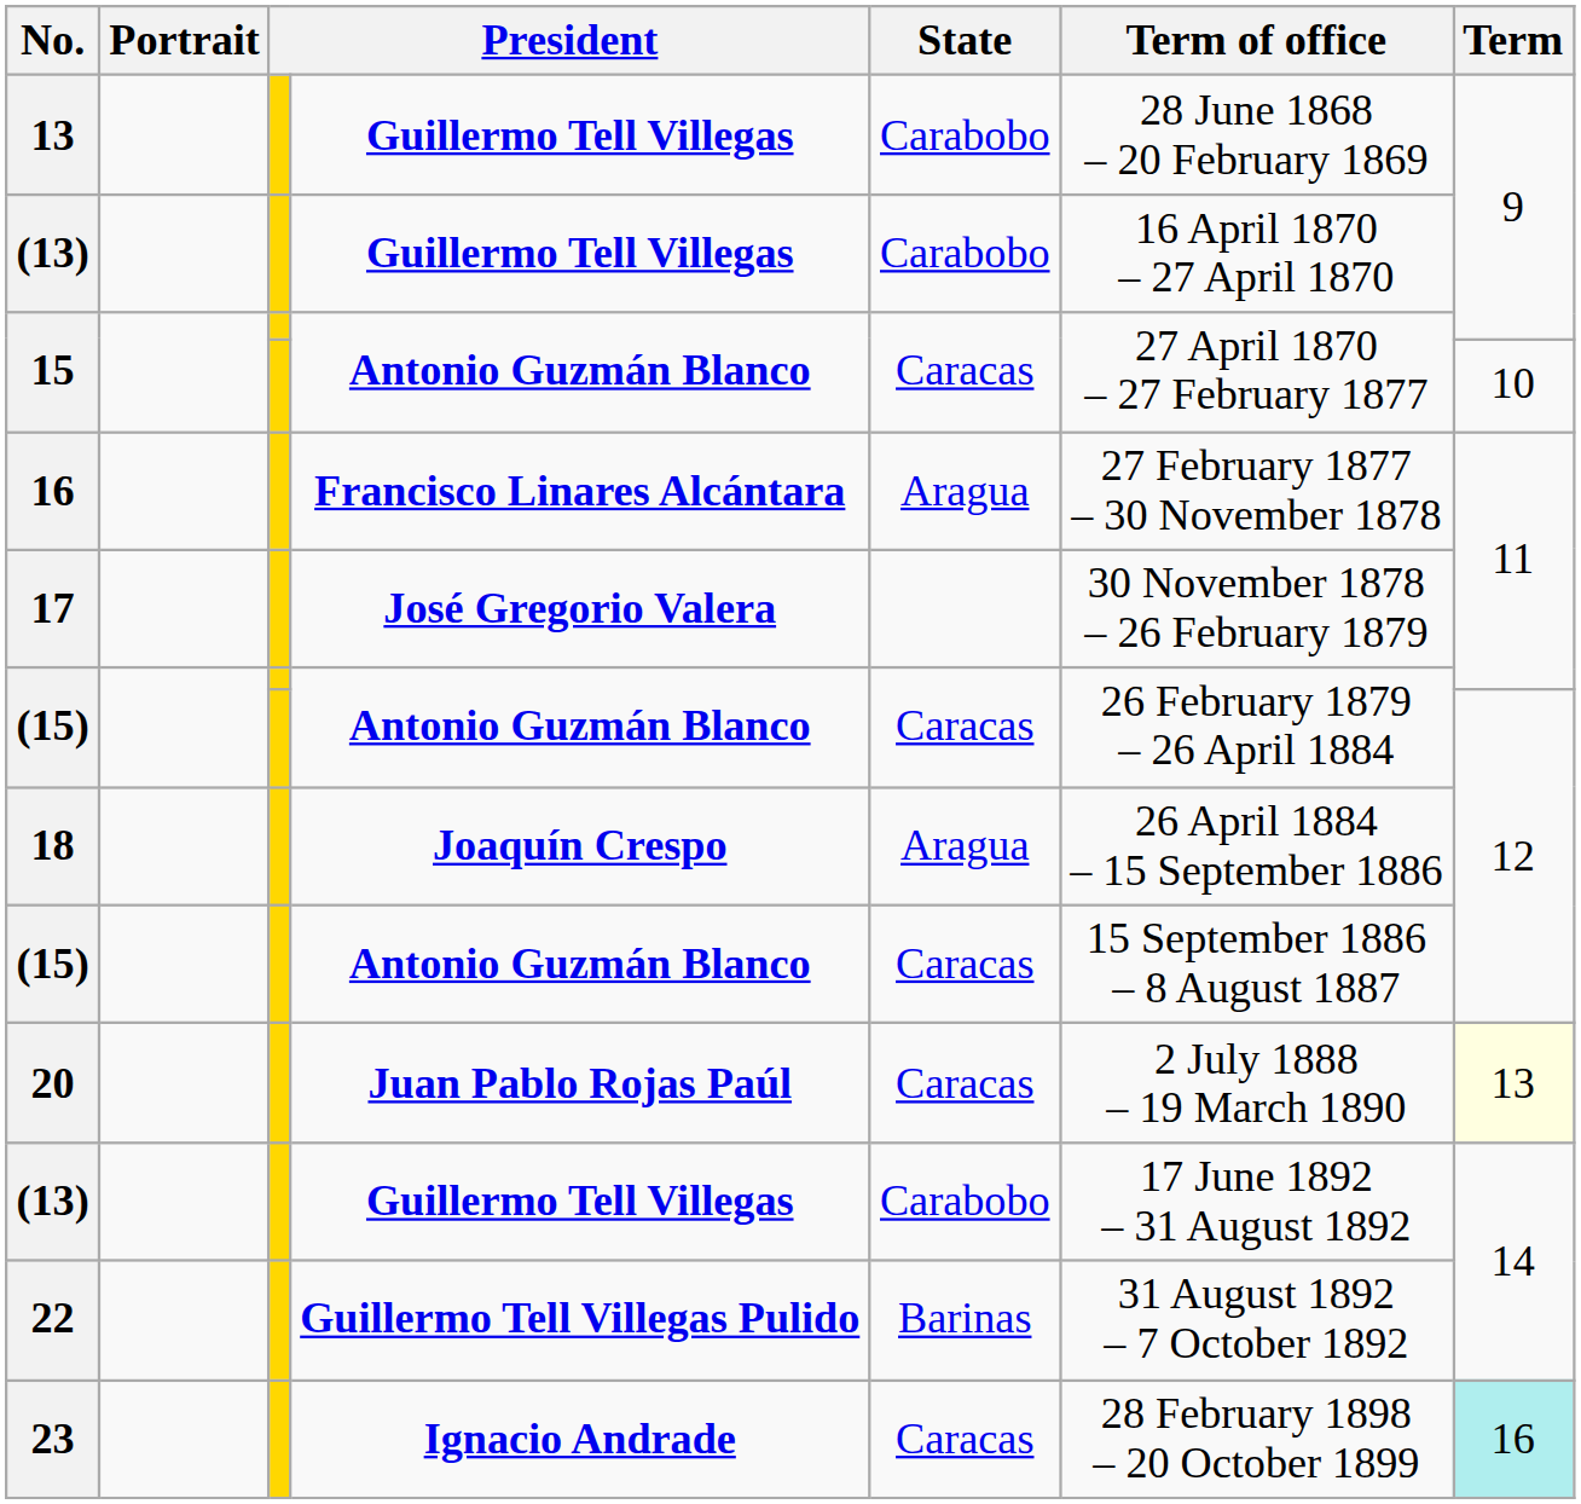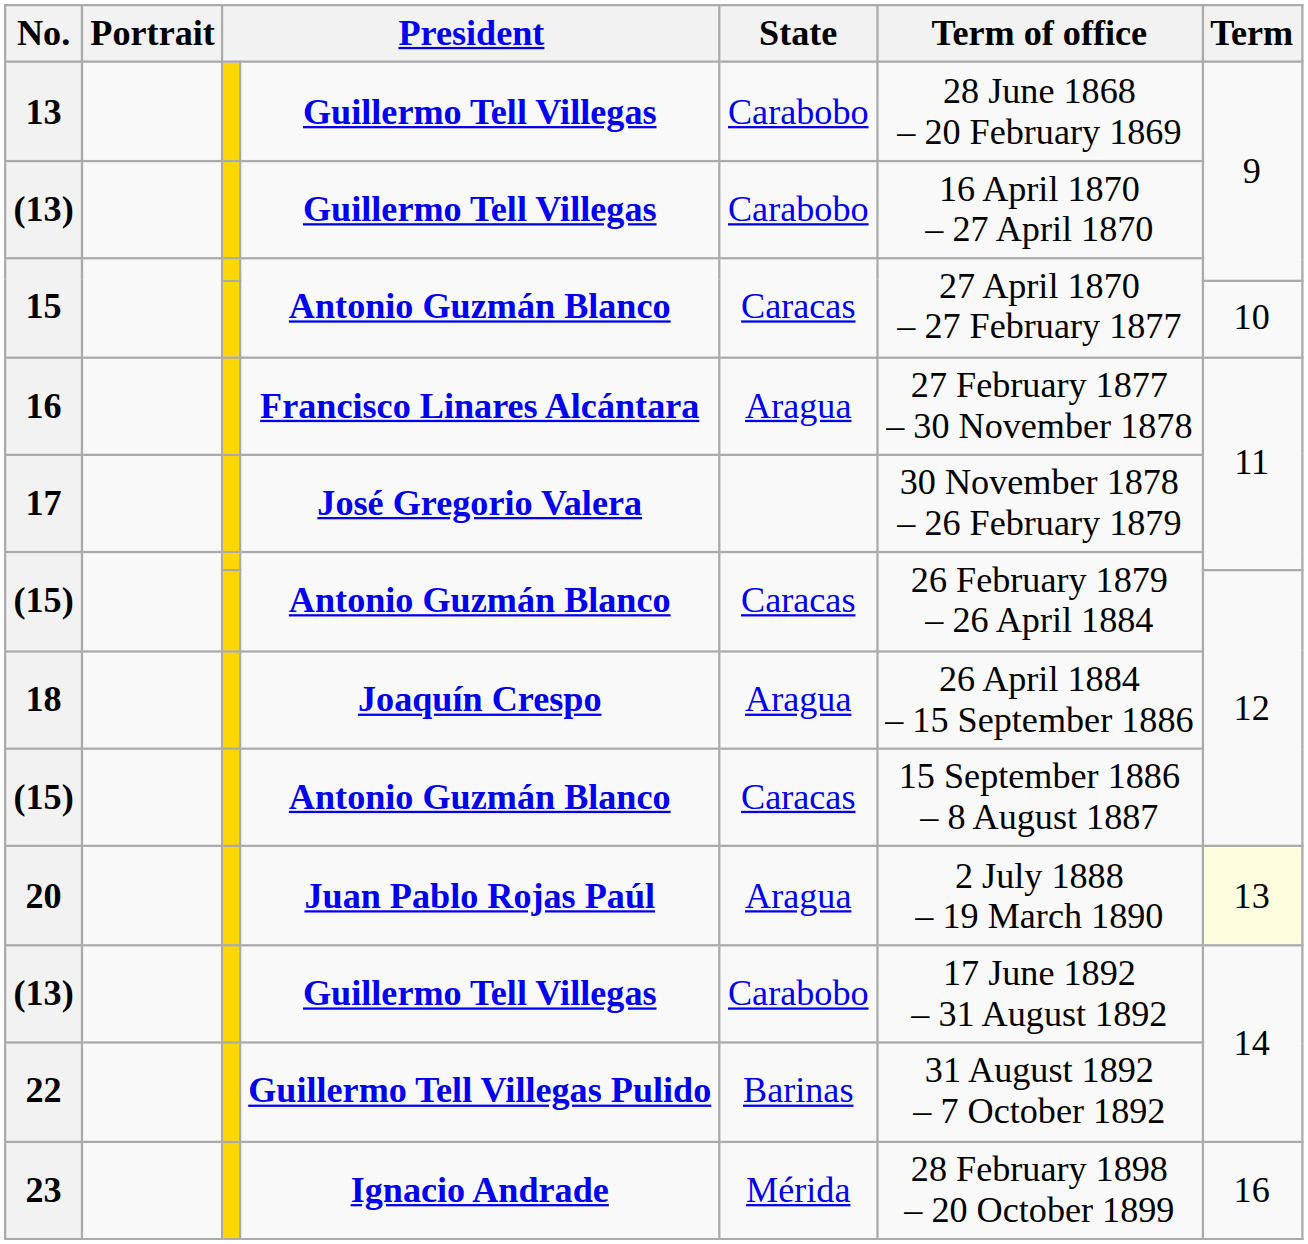20 | State: Caracas -> Aragua
23 | State: Caracas -> Mérida
23 | Term: paleturquoise background -> no background
